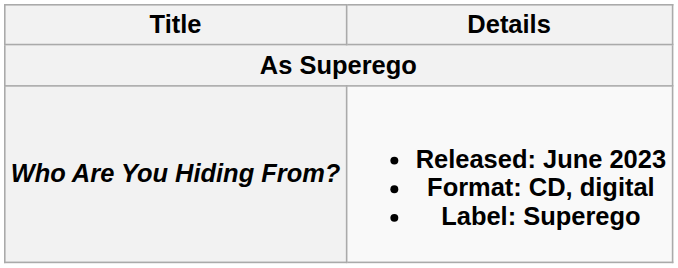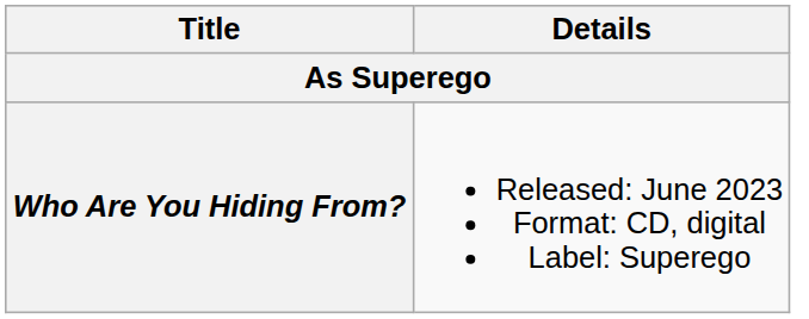Who Are You Hiding From? | Details: bold -> normal
